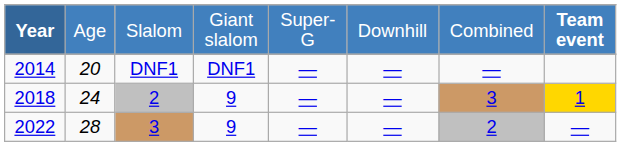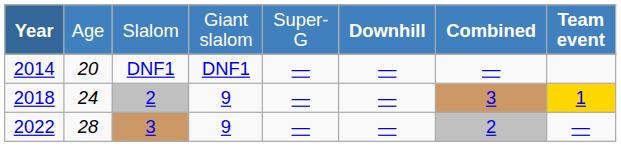Slalom | column 6: normal -> bold
Slalom | column 7: normal -> bold
